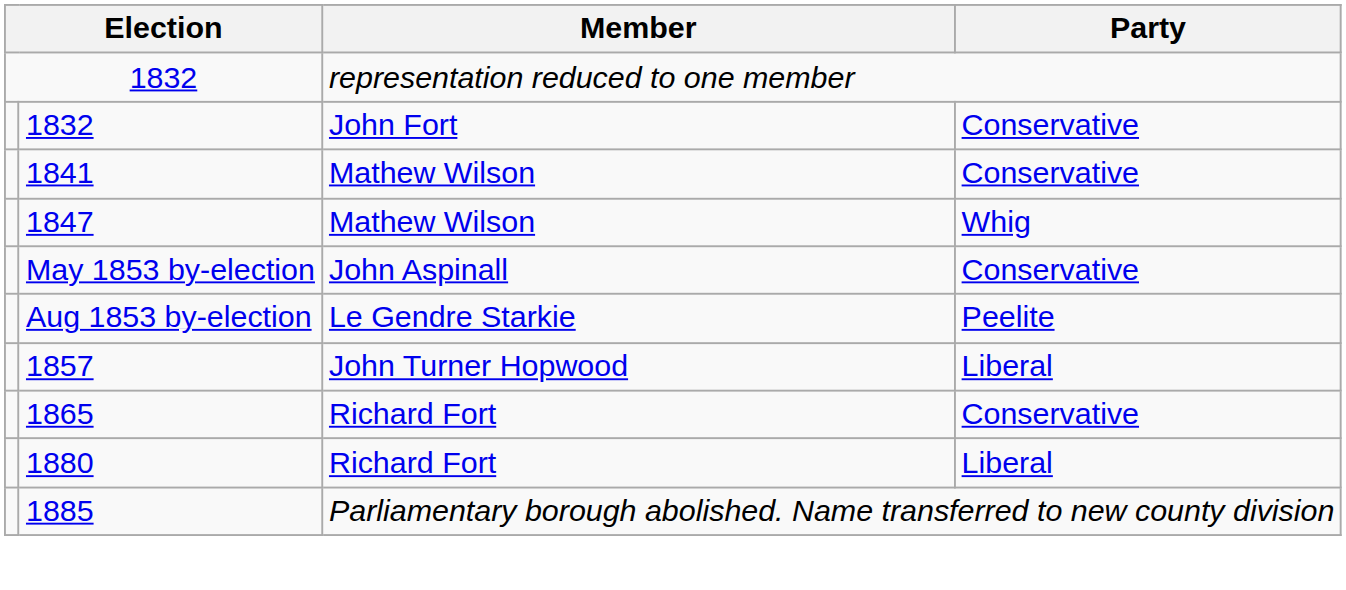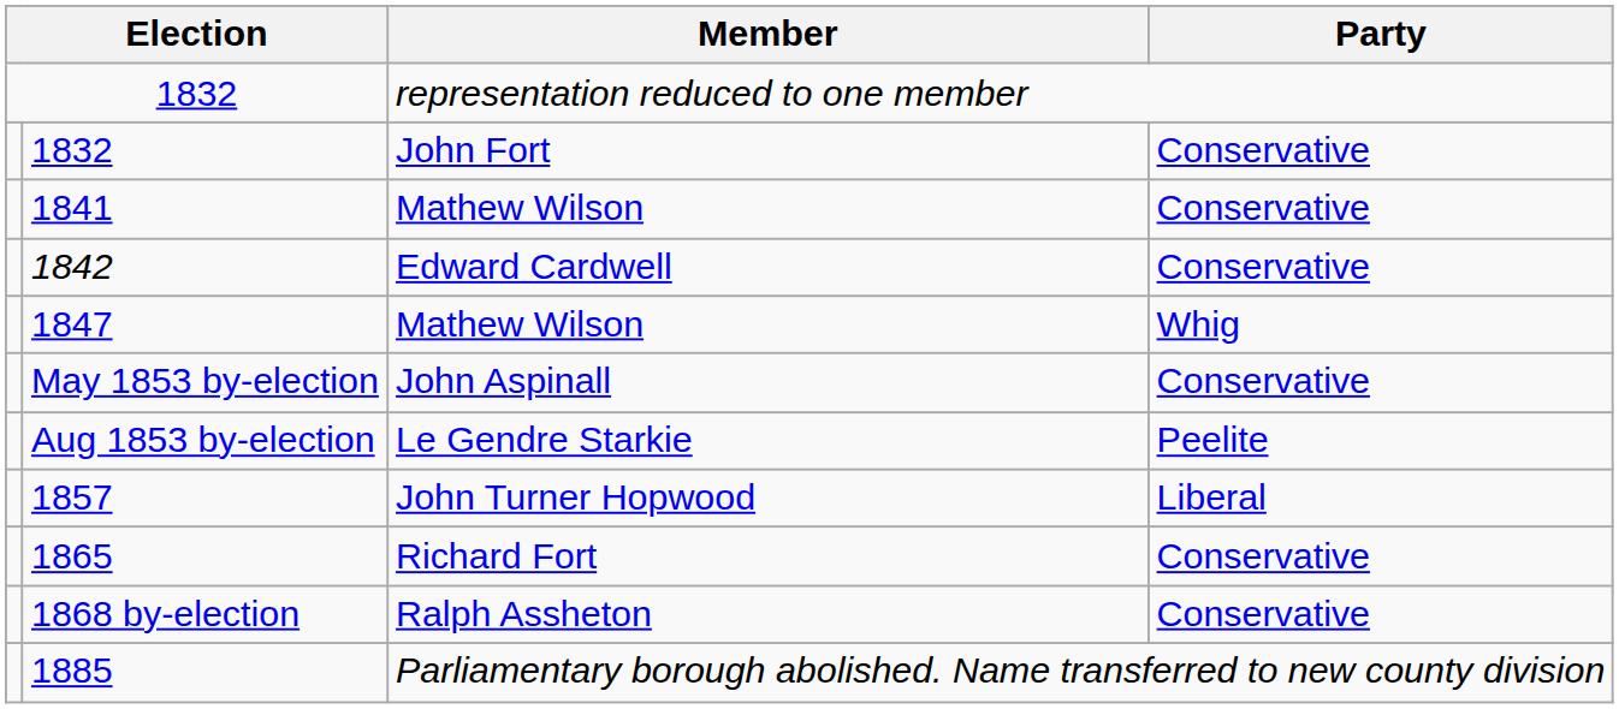+ row: 1842 | Edward Cardwell | Conservative
+ row: 1868 by-election | Ralph Assheton | Conservative
- row: 1880 | Richard Fort | Liberal
